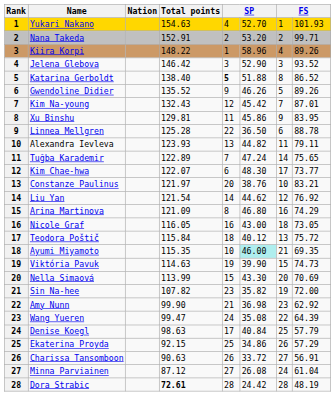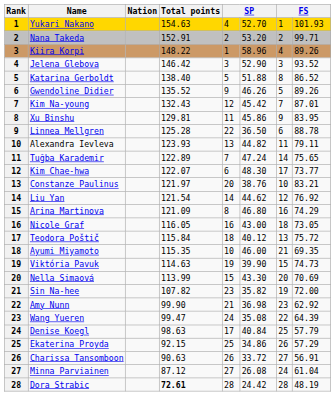Katarina Gerboldt | column 5: bold -> normal
Ayumi Miyamoto | column 6: paleturquoise background -> no background
